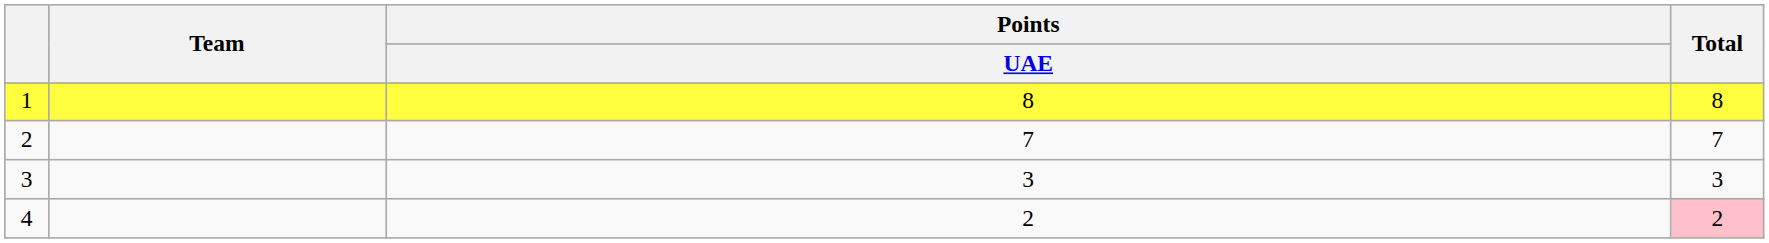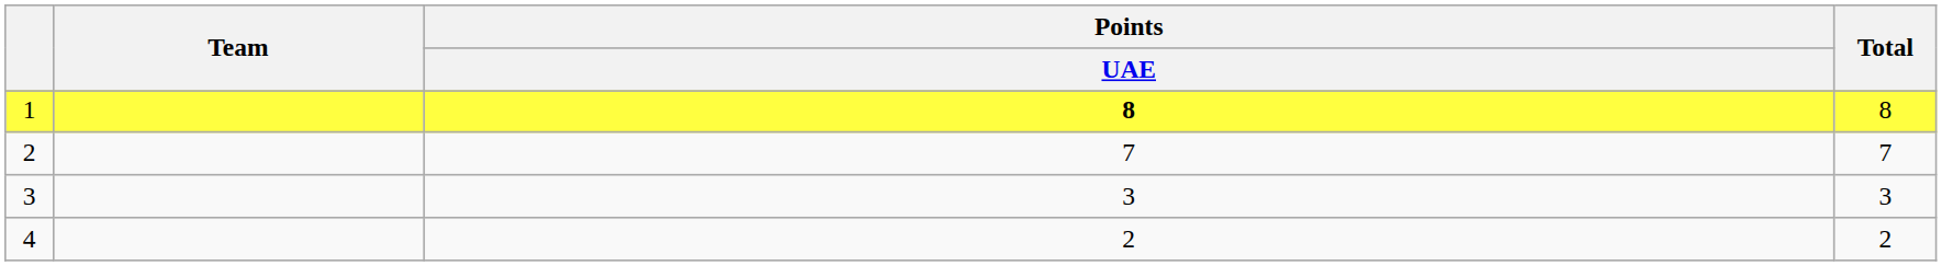1 | Points / UAE: normal -> bold
4 | Total: pink background -> no background
